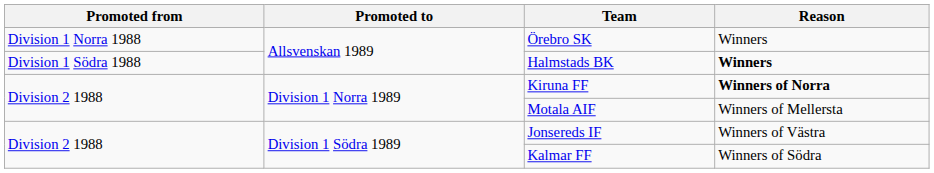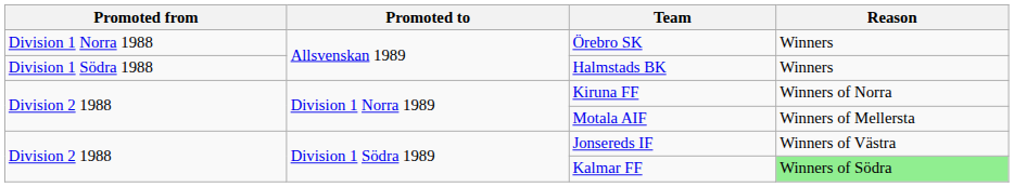Halmstads BK | Reason: bold -> normal
Kiruna FF | Reason: bold -> normal
Kalmar FF | Reason: no background -> lightgreen background
